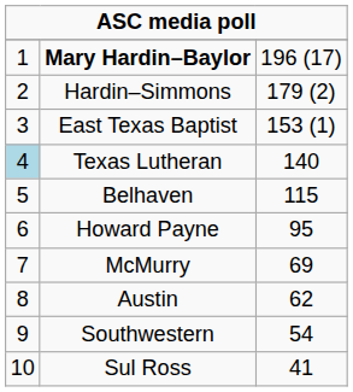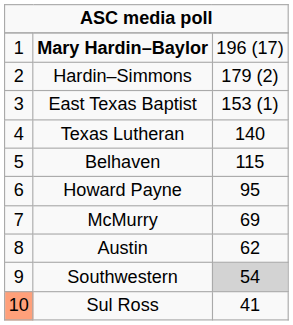Texas Lutheran | column 1: lightblue background -> no background
Southwestern | column 3: no background -> lightgrey background
Sul Ross | column 1: no background -> lightsalmon background
